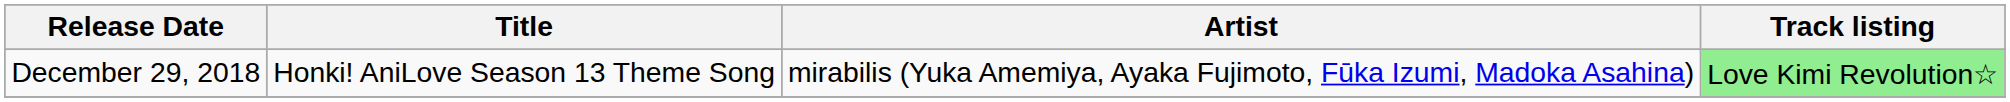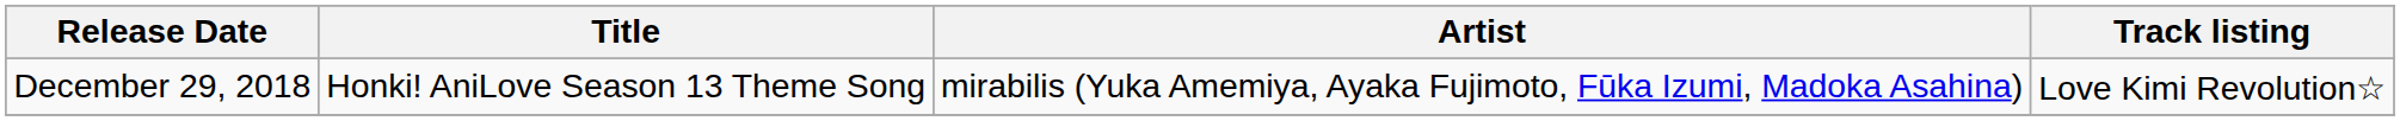December 29, 2018 | Track listing: lightgreen background -> no background
